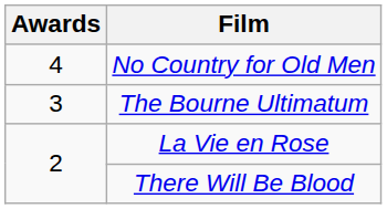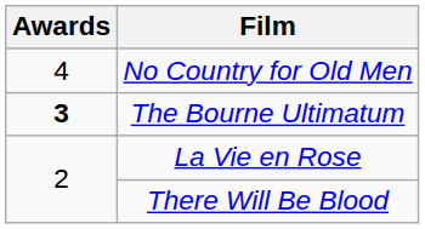The Bourne Ultimatum | Awards: normal -> bold
